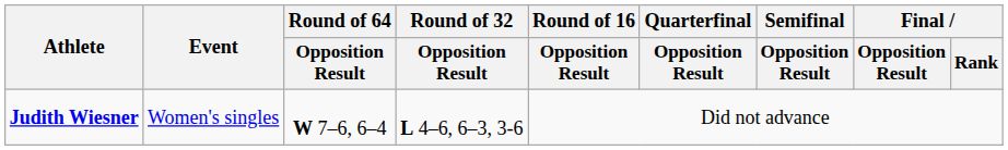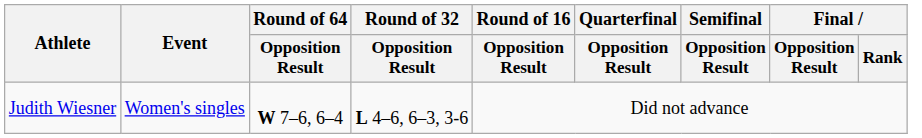Judith Wiesner | Athlete: bold -> normal
